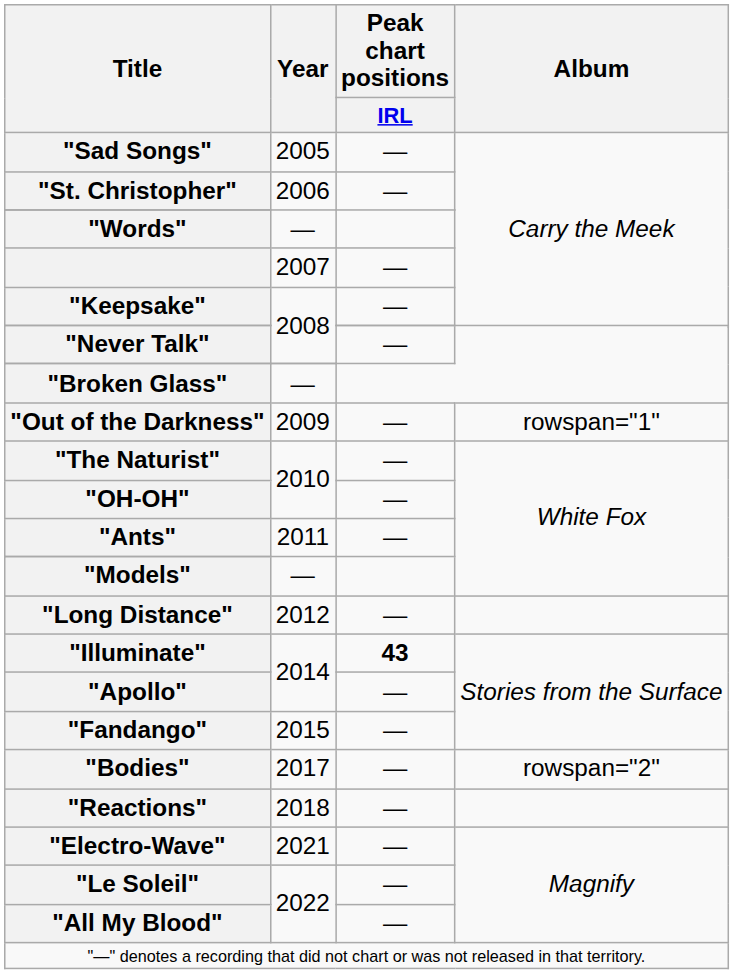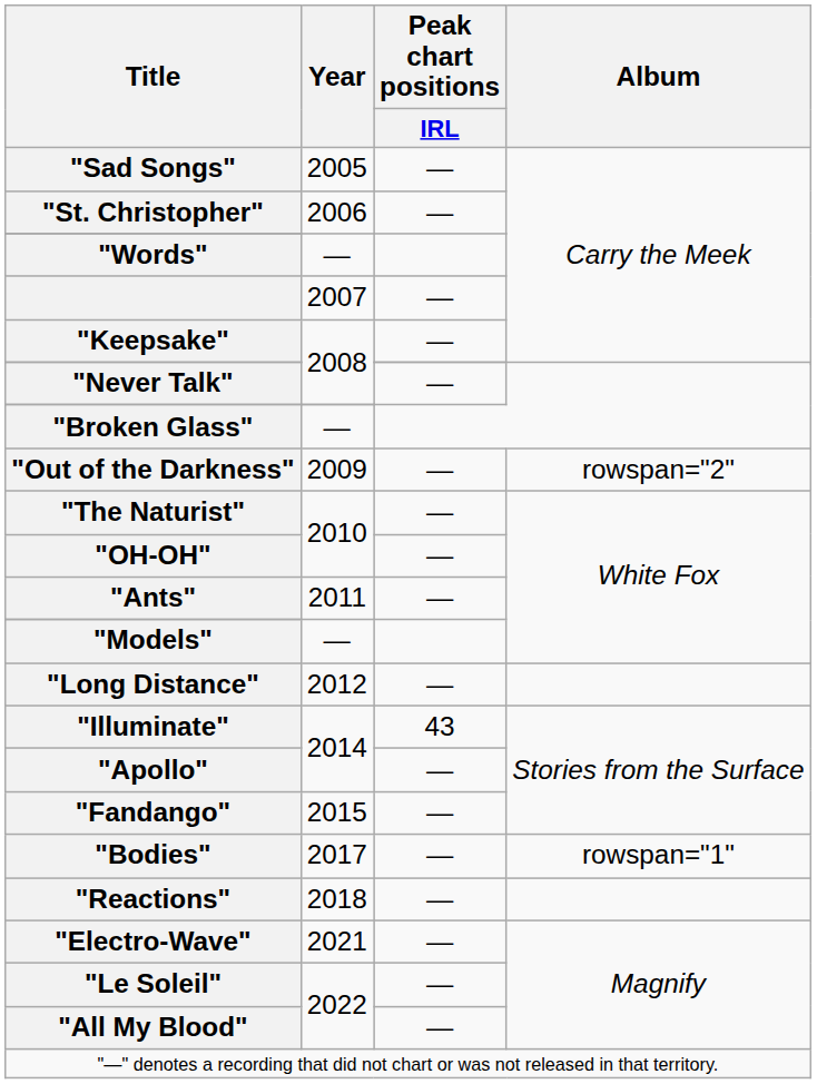"Out of the Darkness" | Album: rowspan="1" -> rowspan="2"
"Illuminate" | Peak chart positions / IRL: bold -> normal
"Bodies" | Album: rowspan="2" -> rowspan="1"
